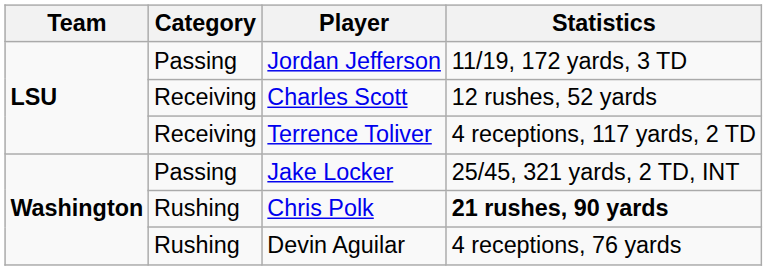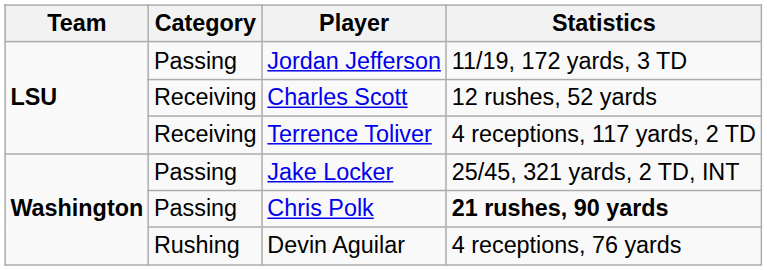Chris Polk | Category: Rushing -> Passing
